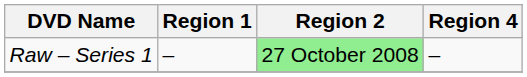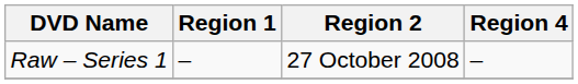Raw – Series 1 | Region 2: lightgreen background -> no background
